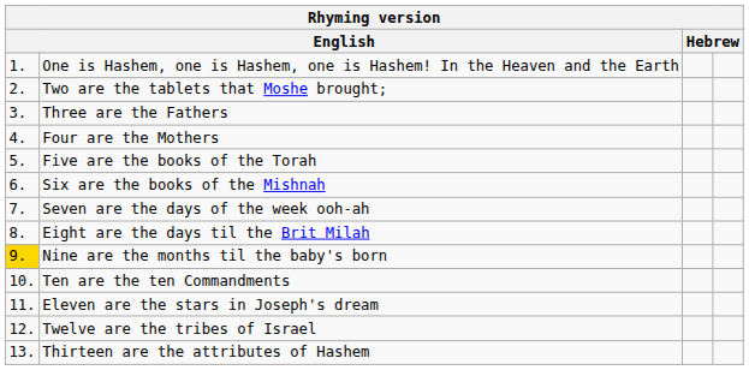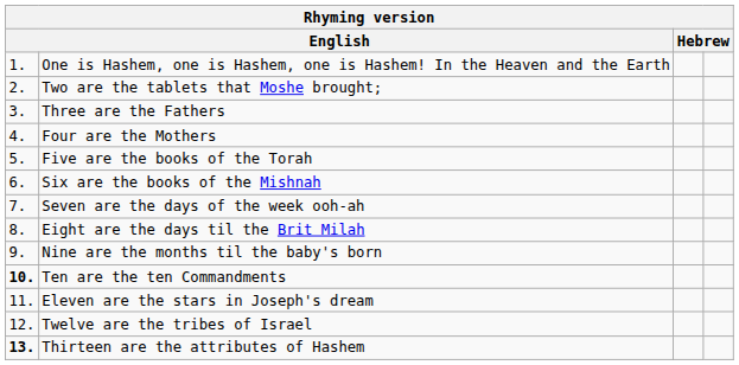Nine are the months til the baby's born | column 1: gold background -> no background
Ten are the ten Commandments | column 1: normal -> bold
Thirteen are the attributes of Hashem | column 1: normal -> bold
